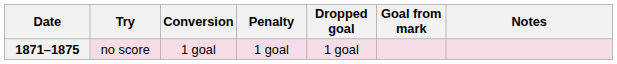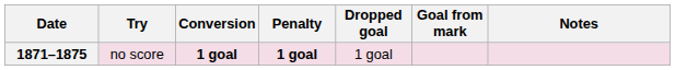1871–1875 | Conversion: normal -> bold
1871–1875 | Penalty: normal -> bold
